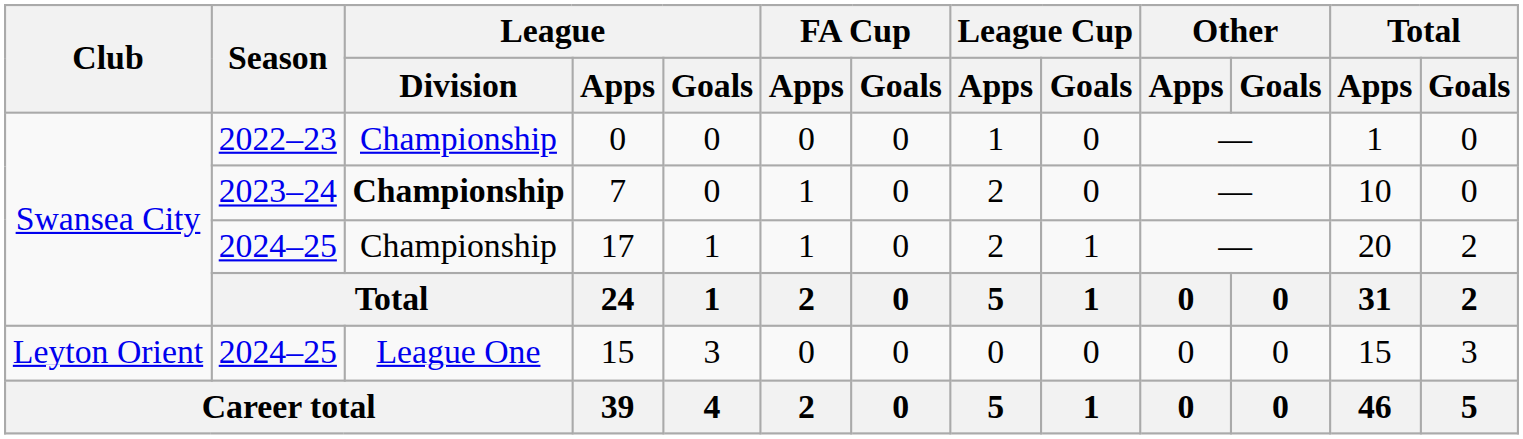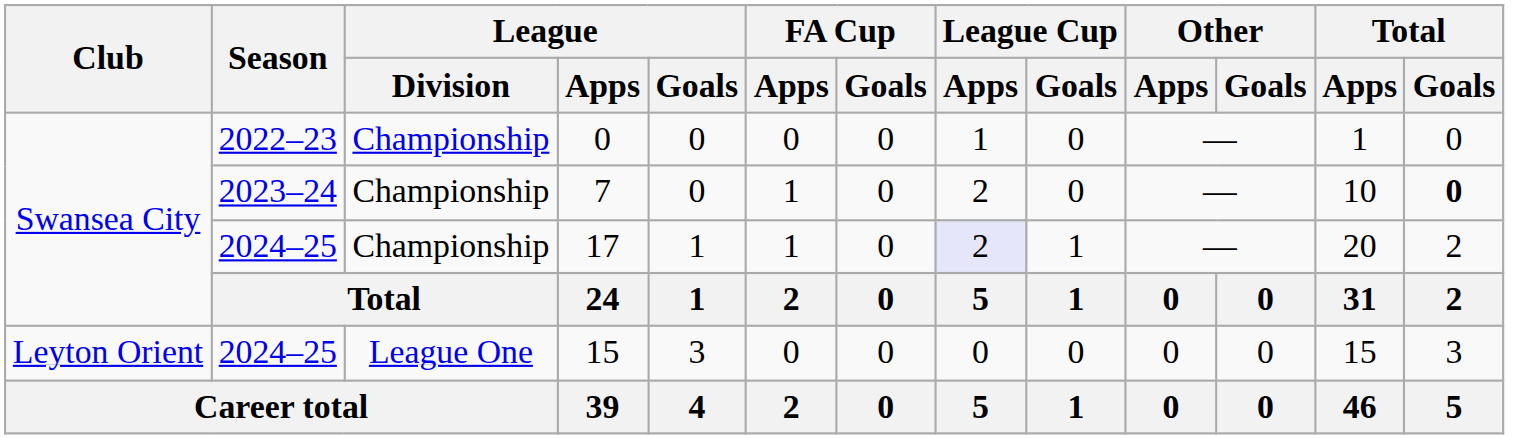7 | League / Division: bold -> normal
7 | Total / Goals: normal -> bold
17 | League Cup / Apps: no background -> lavender background
